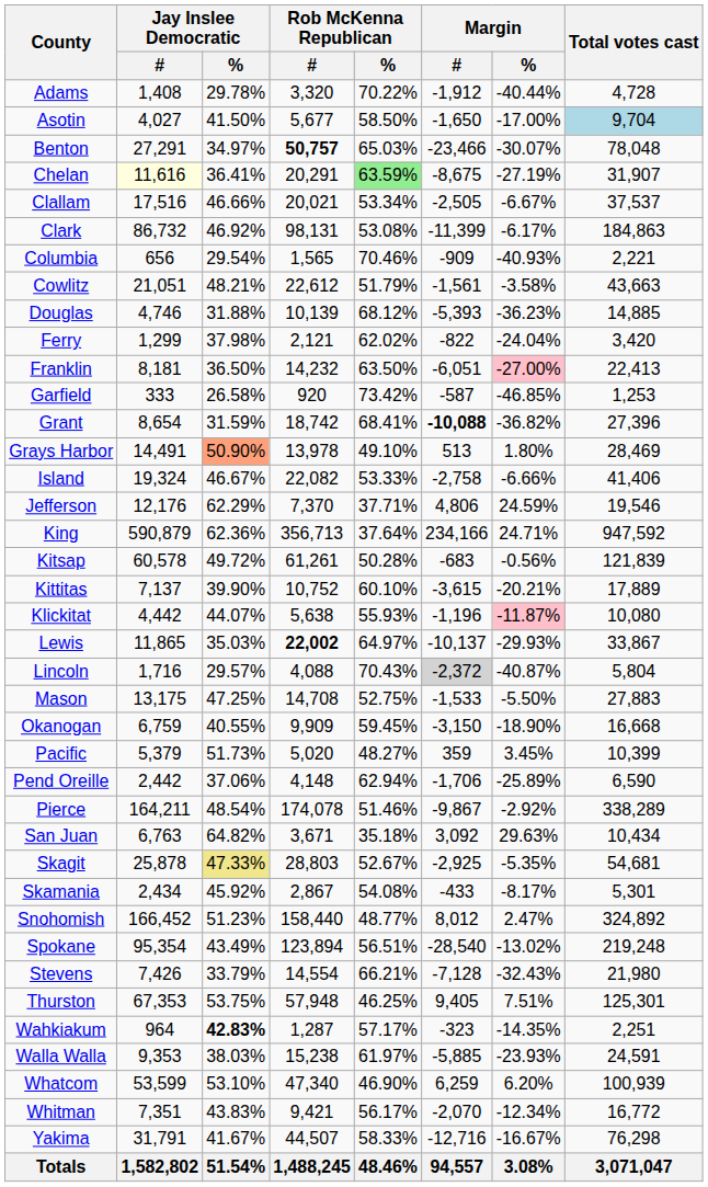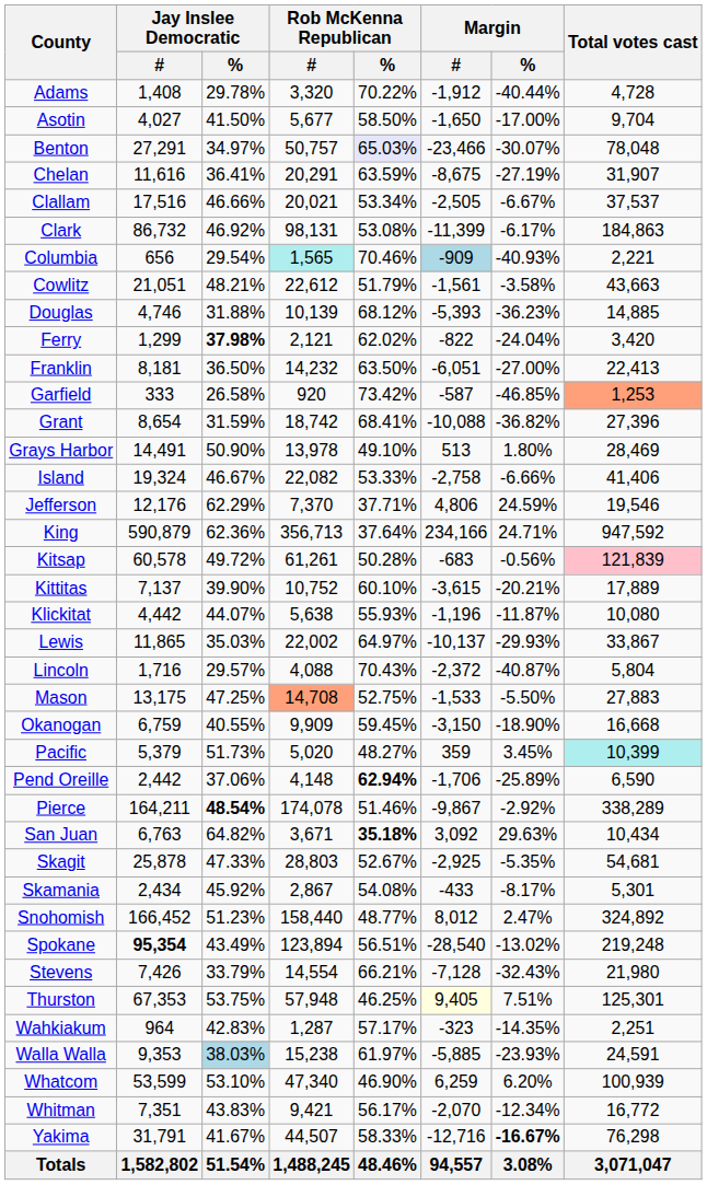Asotin | Total votes cast: lightblue background -> no background
Benton | Rob McKenna Republican / #: bold -> normal
Benton | Rob McKenna Republican / %: no background -> lavender background
Chelan | Jay Inslee Democratic / #: lightyellow background -> no background
Chelan | Rob McKenna Republican / %: lightgreen background -> no background
Columbia | Rob McKenna Republican / #: no background -> paleturquoise background
Columbia | Margin / #: no background -> lightblue background
Ferry | Jay Inslee Democratic / %: normal -> bold
Franklin | Margin / %: pink background -> no background
Garfield | Total votes cast: no background -> lightsalmon background
Grant | Margin / #: bold -> normal
Grays Harbor | Jay Inslee Democratic / %: lightsalmon background -> no background
Kitsap | Total votes cast: no background -> pink background
Klickitat | Margin / %: pink background -> no background
Lewis | Rob McKenna Republican / #: bold -> normal
Lincoln | Margin / #: lightgrey background -> no background
Mason | Rob McKenna Republican / #: no background -> lightsalmon background
Pacific | Total votes cast: no background -> paleturquoise background
Pend Oreille | Rob McKenna Republican / %: normal -> bold
Pierce | Jay Inslee Democratic / %: normal -> bold
San Juan | Rob McKenna Republican / %: normal -> bold
Skagit | Jay Inslee Democratic / %: khaki background -> no background
Spokane | Jay Inslee Democratic / #: normal -> bold
Thurston | Margin / #: no background -> lightyellow background
Wahkiakum | Jay Inslee Democratic / %: bold -> normal
Walla Walla | Jay Inslee Democratic / %: no background -> lightblue background
Yakima | Margin / %: normal -> bold
